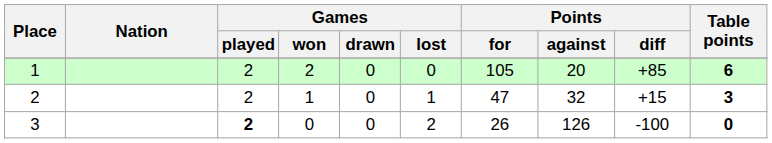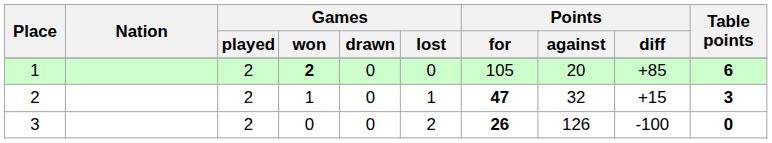row 3 | Games / won: normal -> bold
row 4 | Points / for: normal -> bold
row 5 | Games / played: bold -> normal
row 5 | Points / for: normal -> bold
